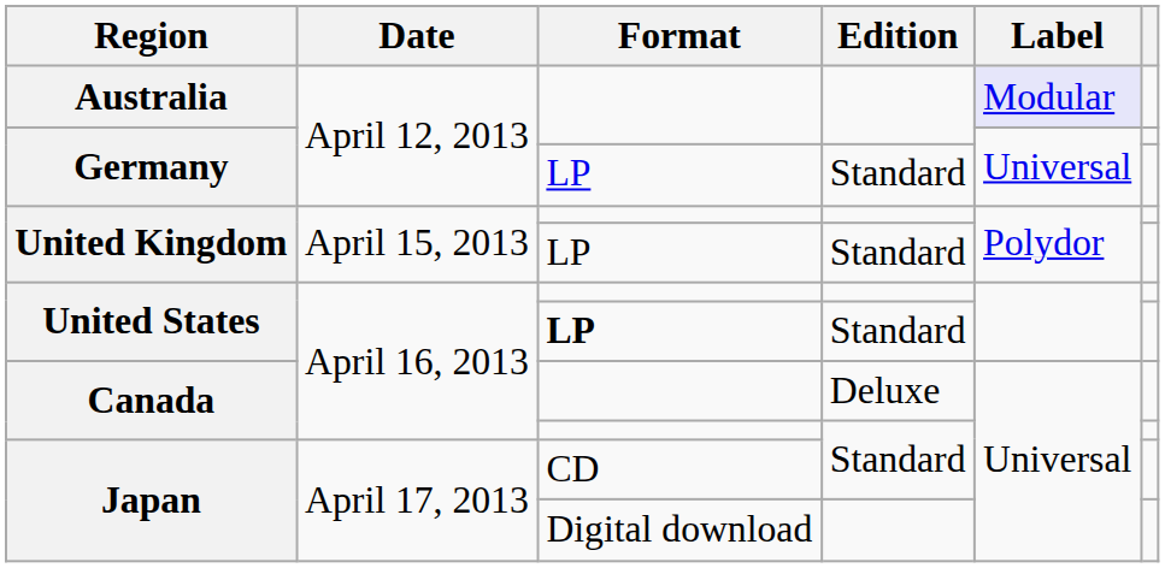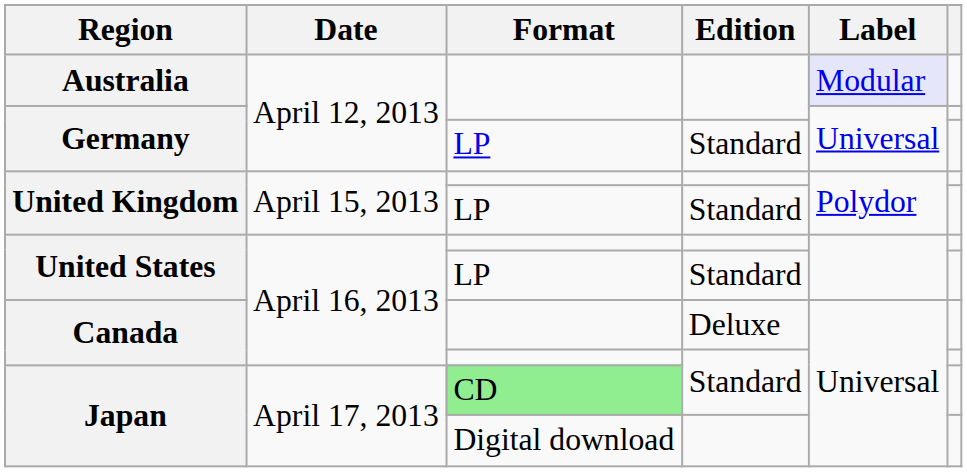United States / Standard | Format: bold -> normal
Japan / Standard | Format: no background -> lightgreen background
